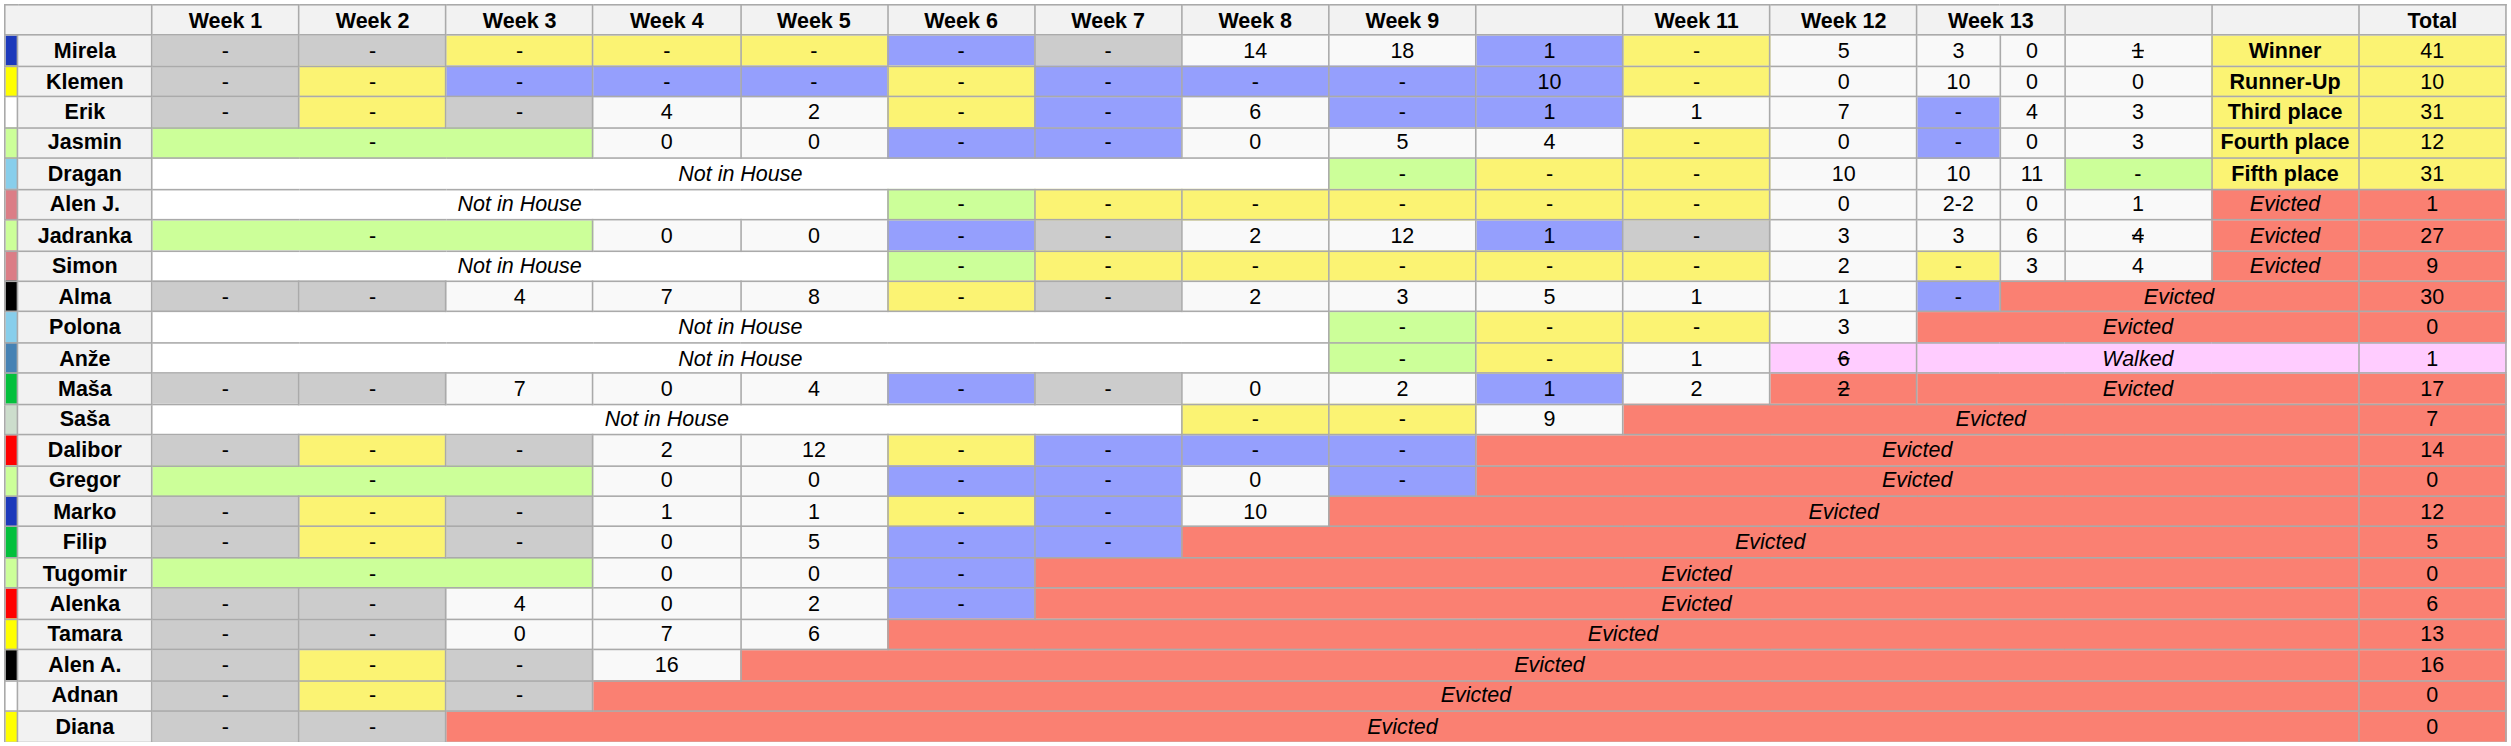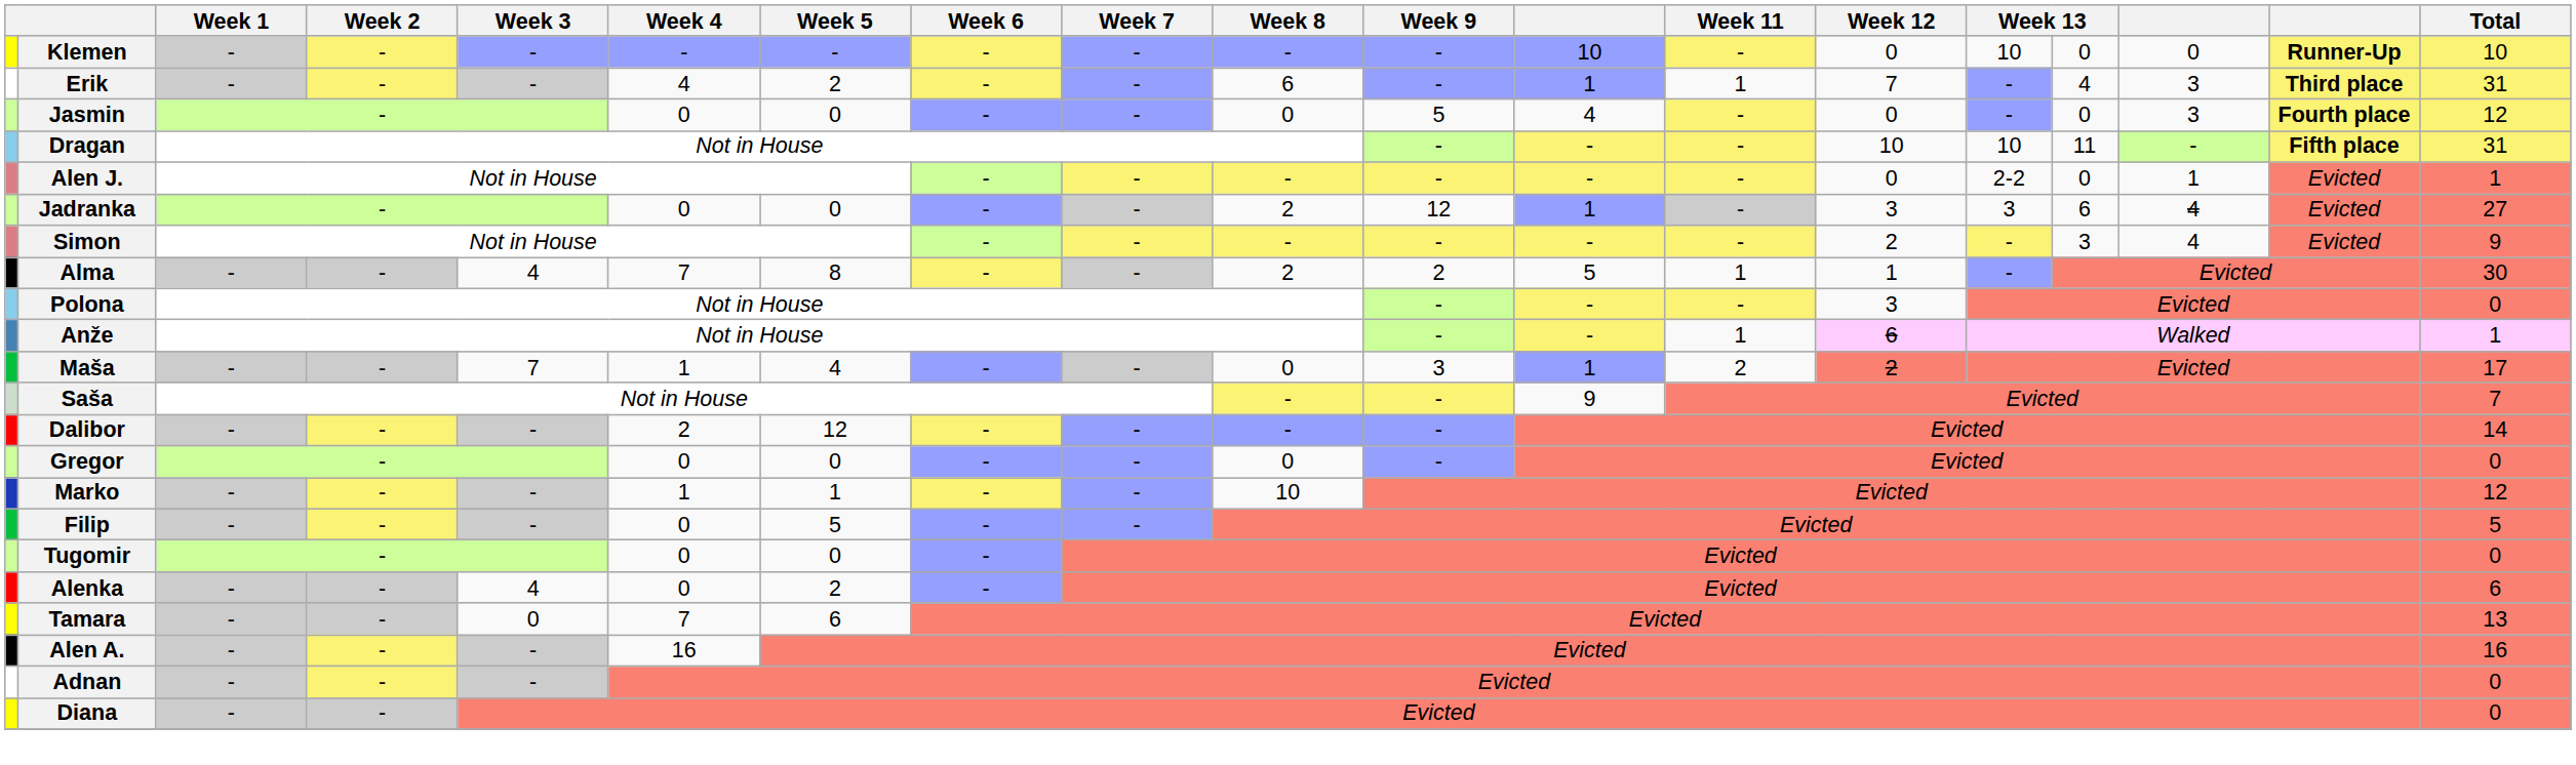- row: Mirela | - | - | - | - | - | - | - | 14 | 18 | 1 | - | 5 | 3 | 0 | 1 | Winner | 41
Alma | Week 9: 3 -> 2
Maša | Week 4: 0 -> 1
Maša | Week 9: 2 -> 3
